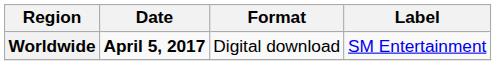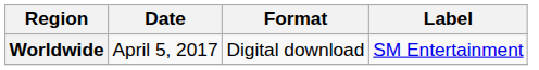Worldwide | Date: bold -> normal
